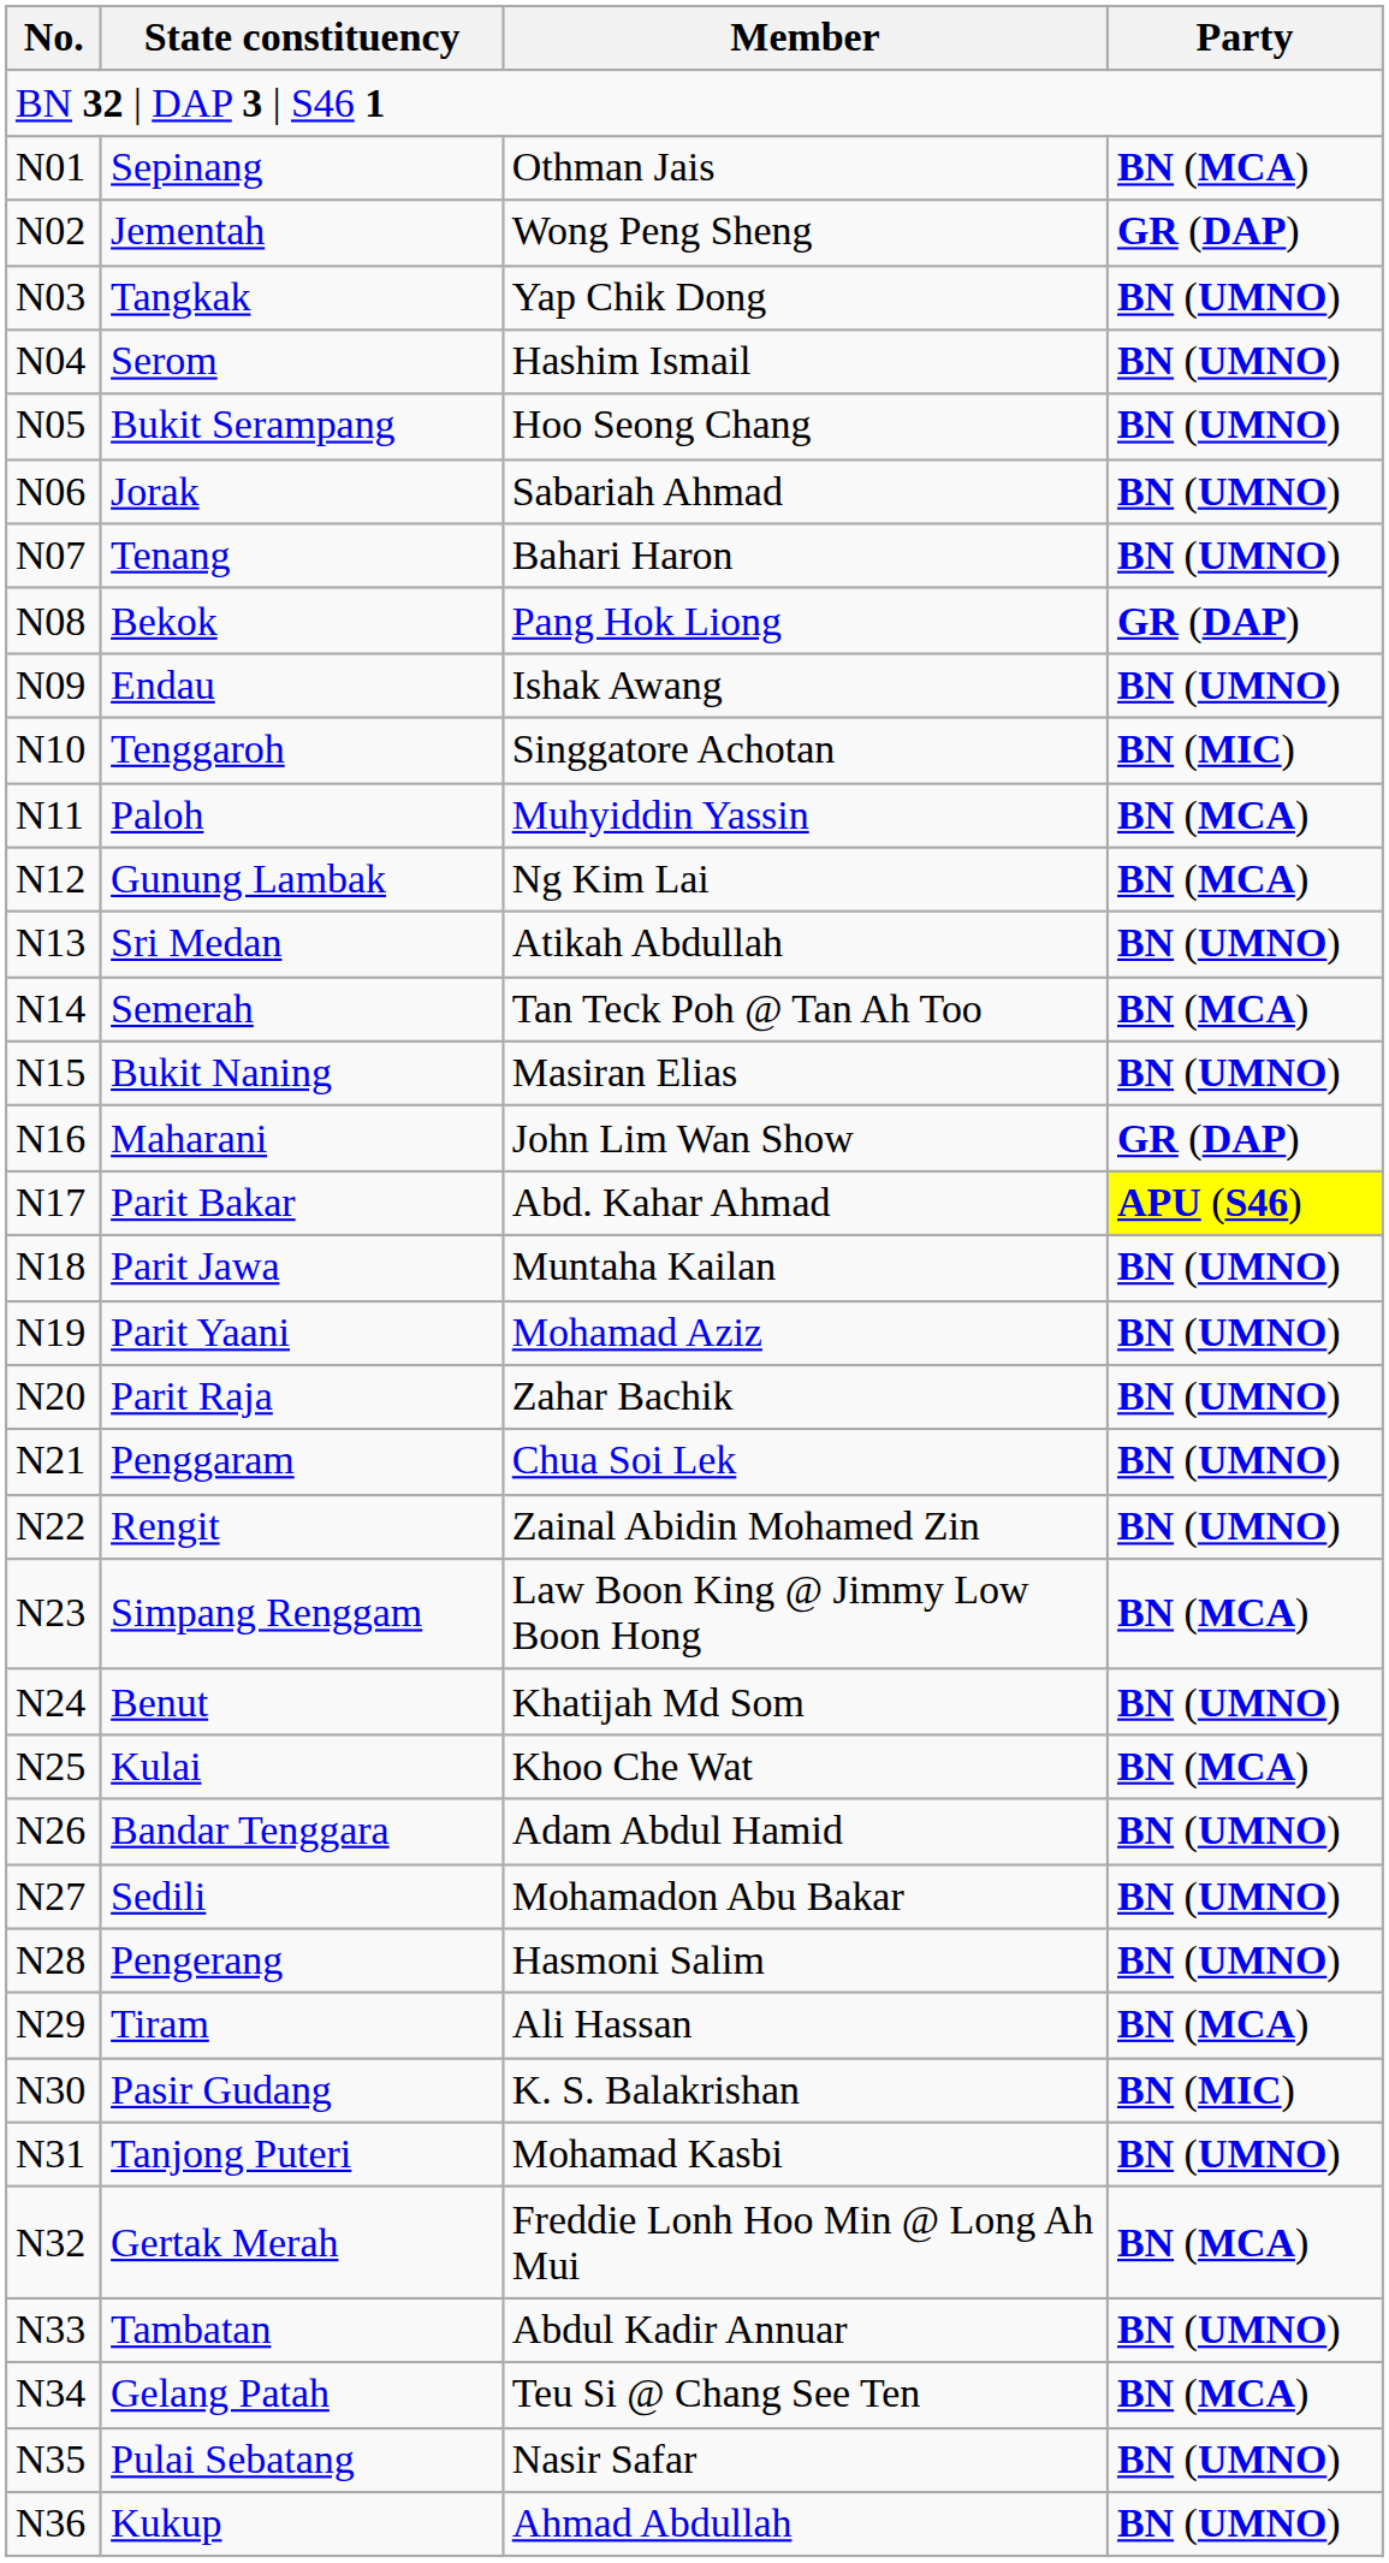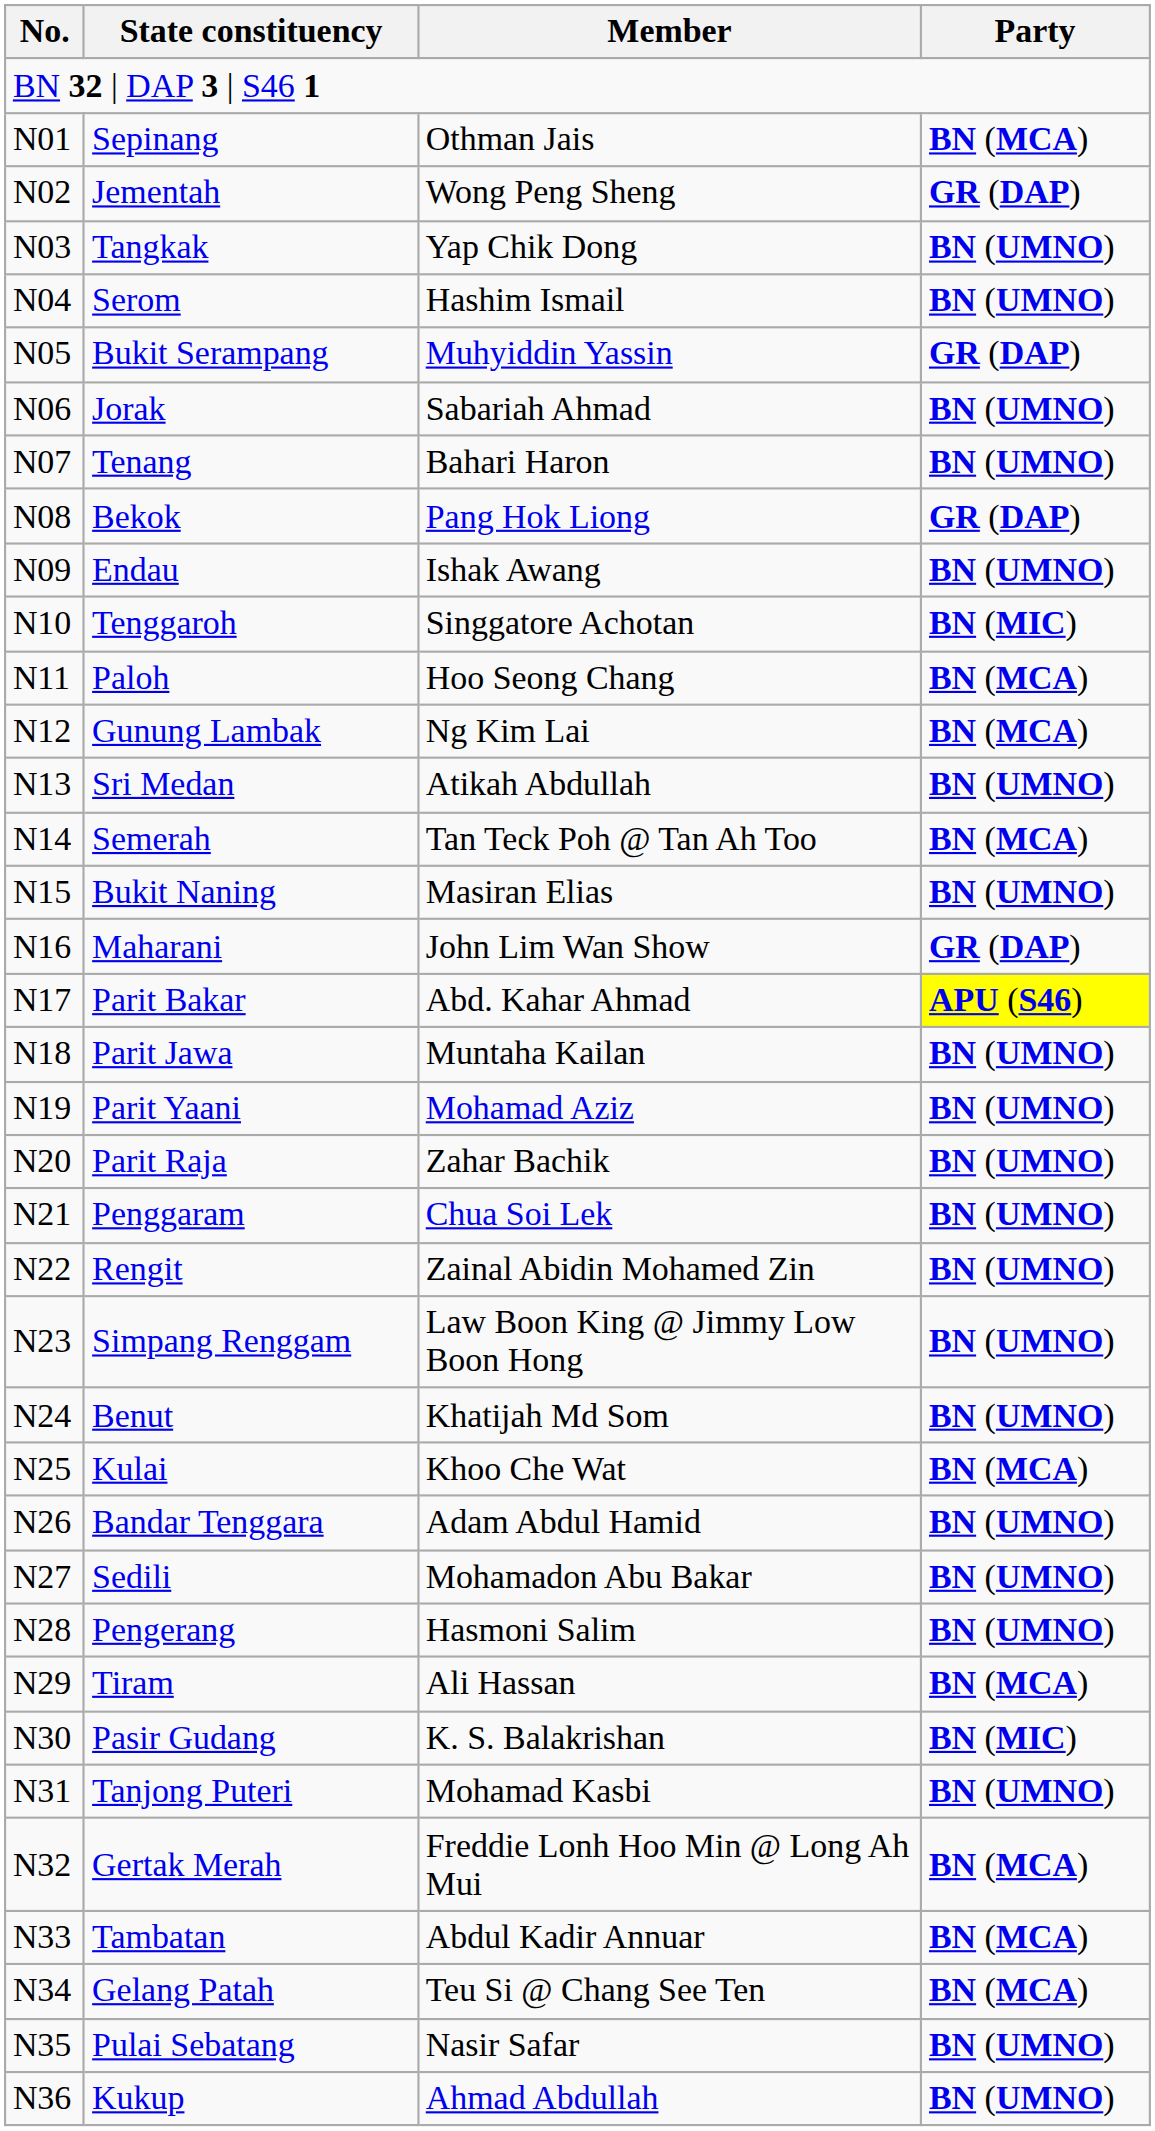Bukit Serampang | Member: Hoo Seong Chang -> Muhyiddin Yassin
Bukit Serampang | Party: BN (UMNO) -> GR (DAP)
Paloh | Member: Muhyiddin Yassin -> Hoo Seong Chang
Simpang Renggam | Party: BN (MCA) -> BN (UMNO)
Tambatan | Party: BN (UMNO) -> BN (MCA)
